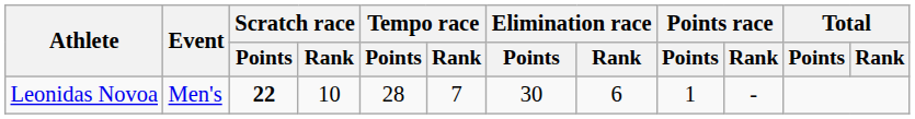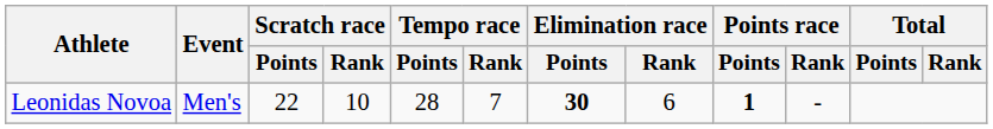Leonidas Novoa | Scratch race / Points: bold -> normal
Leonidas Novoa | Elimination race / Points: normal -> bold
Leonidas Novoa | Points race / Points: normal -> bold
